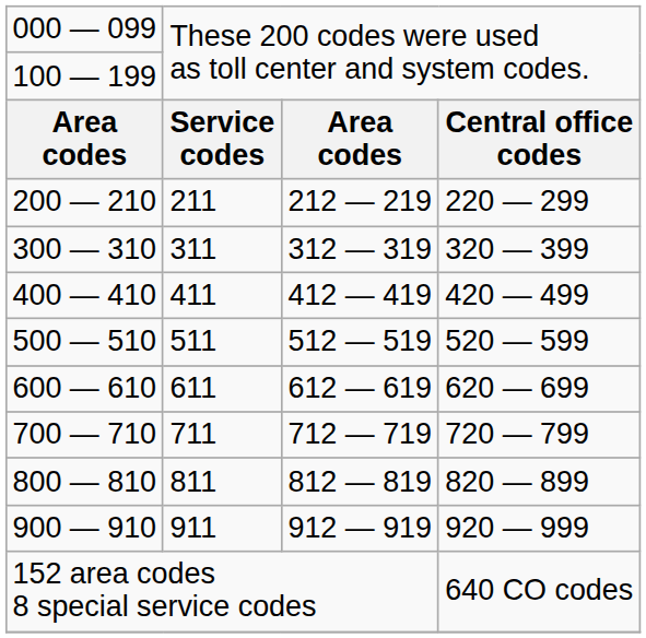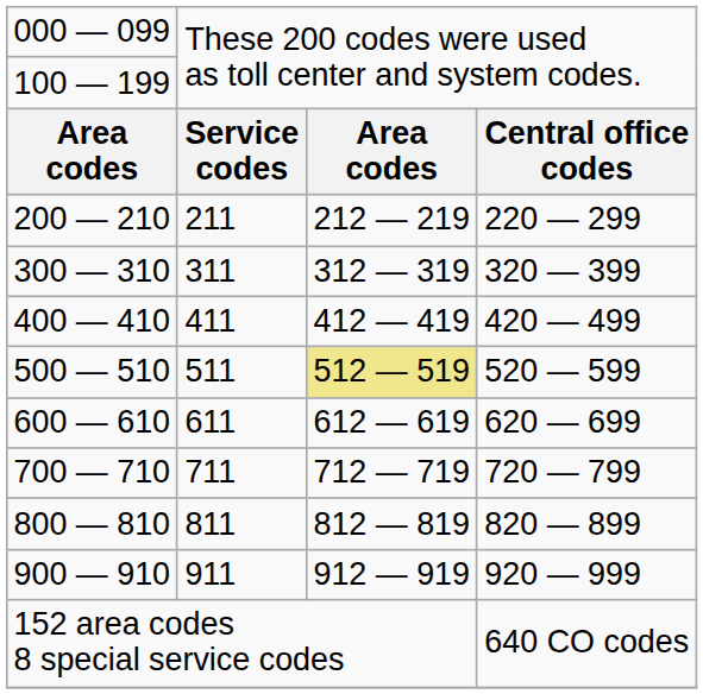500 — 510 | column 3: no background -> khaki background
